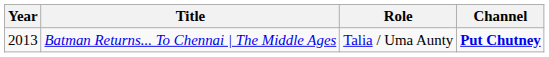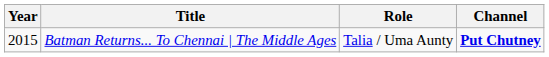row 2 | Year: 2013 -> 2015
